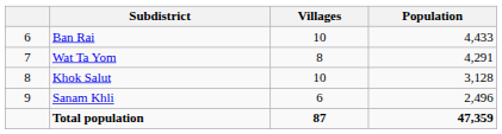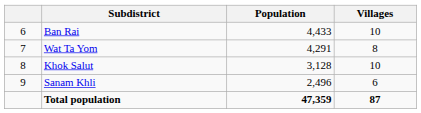columns swapped: Population <-> Villages
